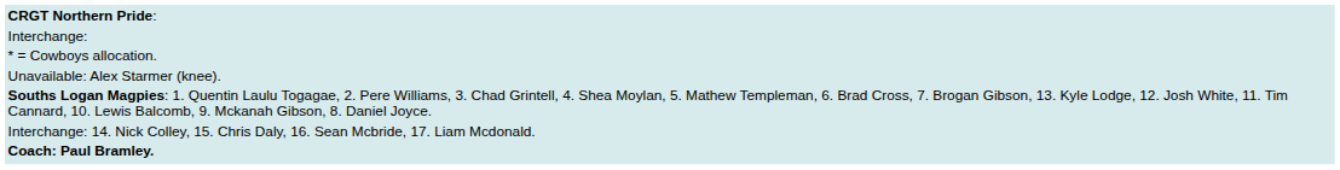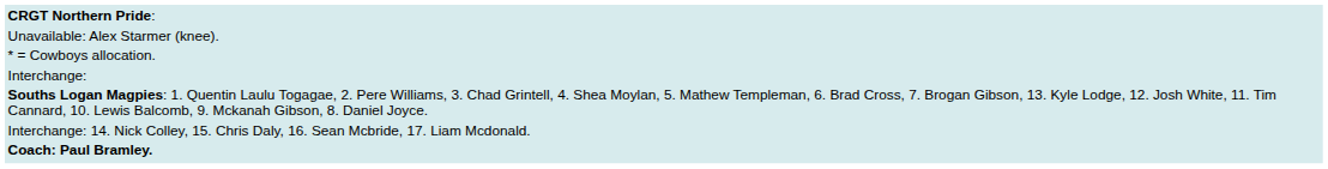row 2 | column 1: Interchange: -> Unavailable: Alex Starmer (knee).
row 4 | column 1: Unavailable: Alex Starmer (knee). -> Interchange:
